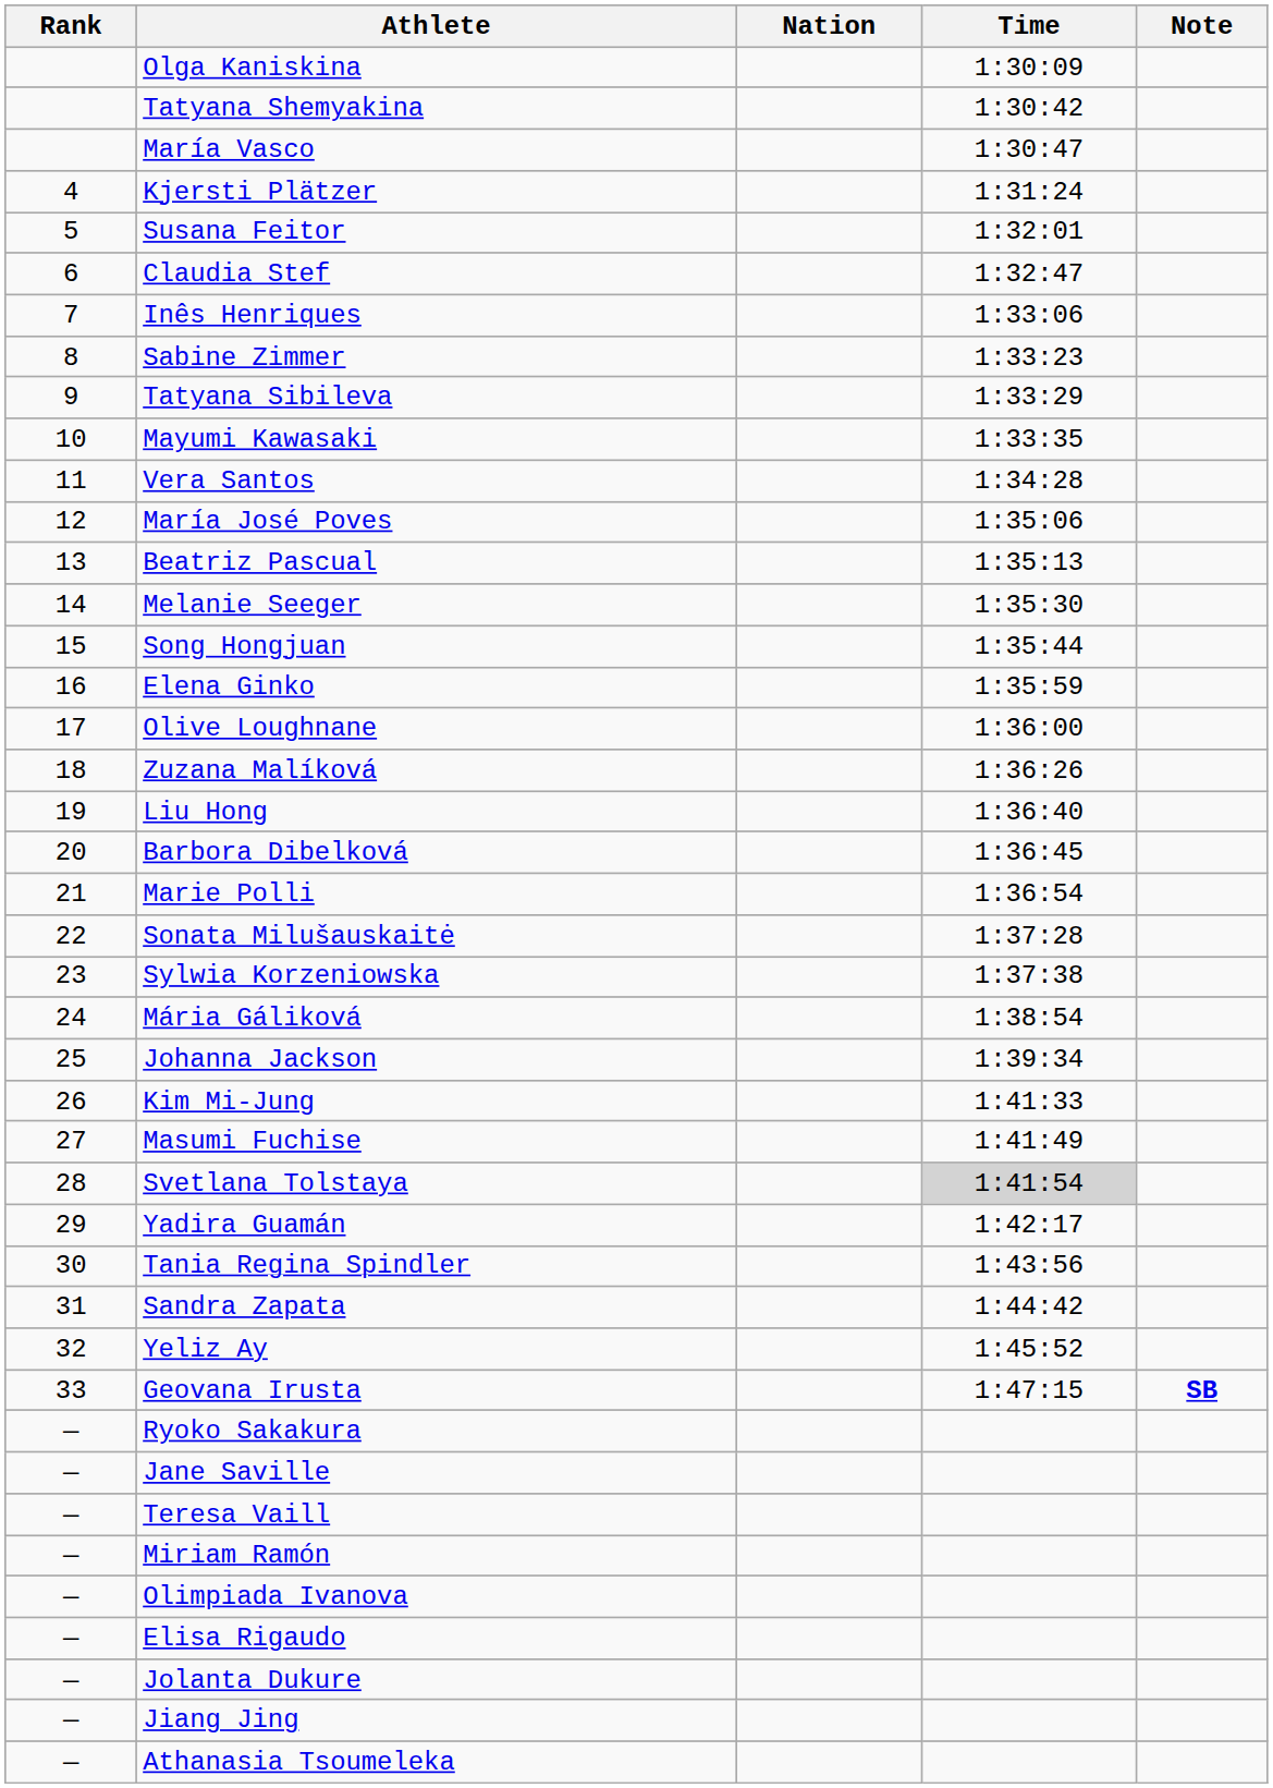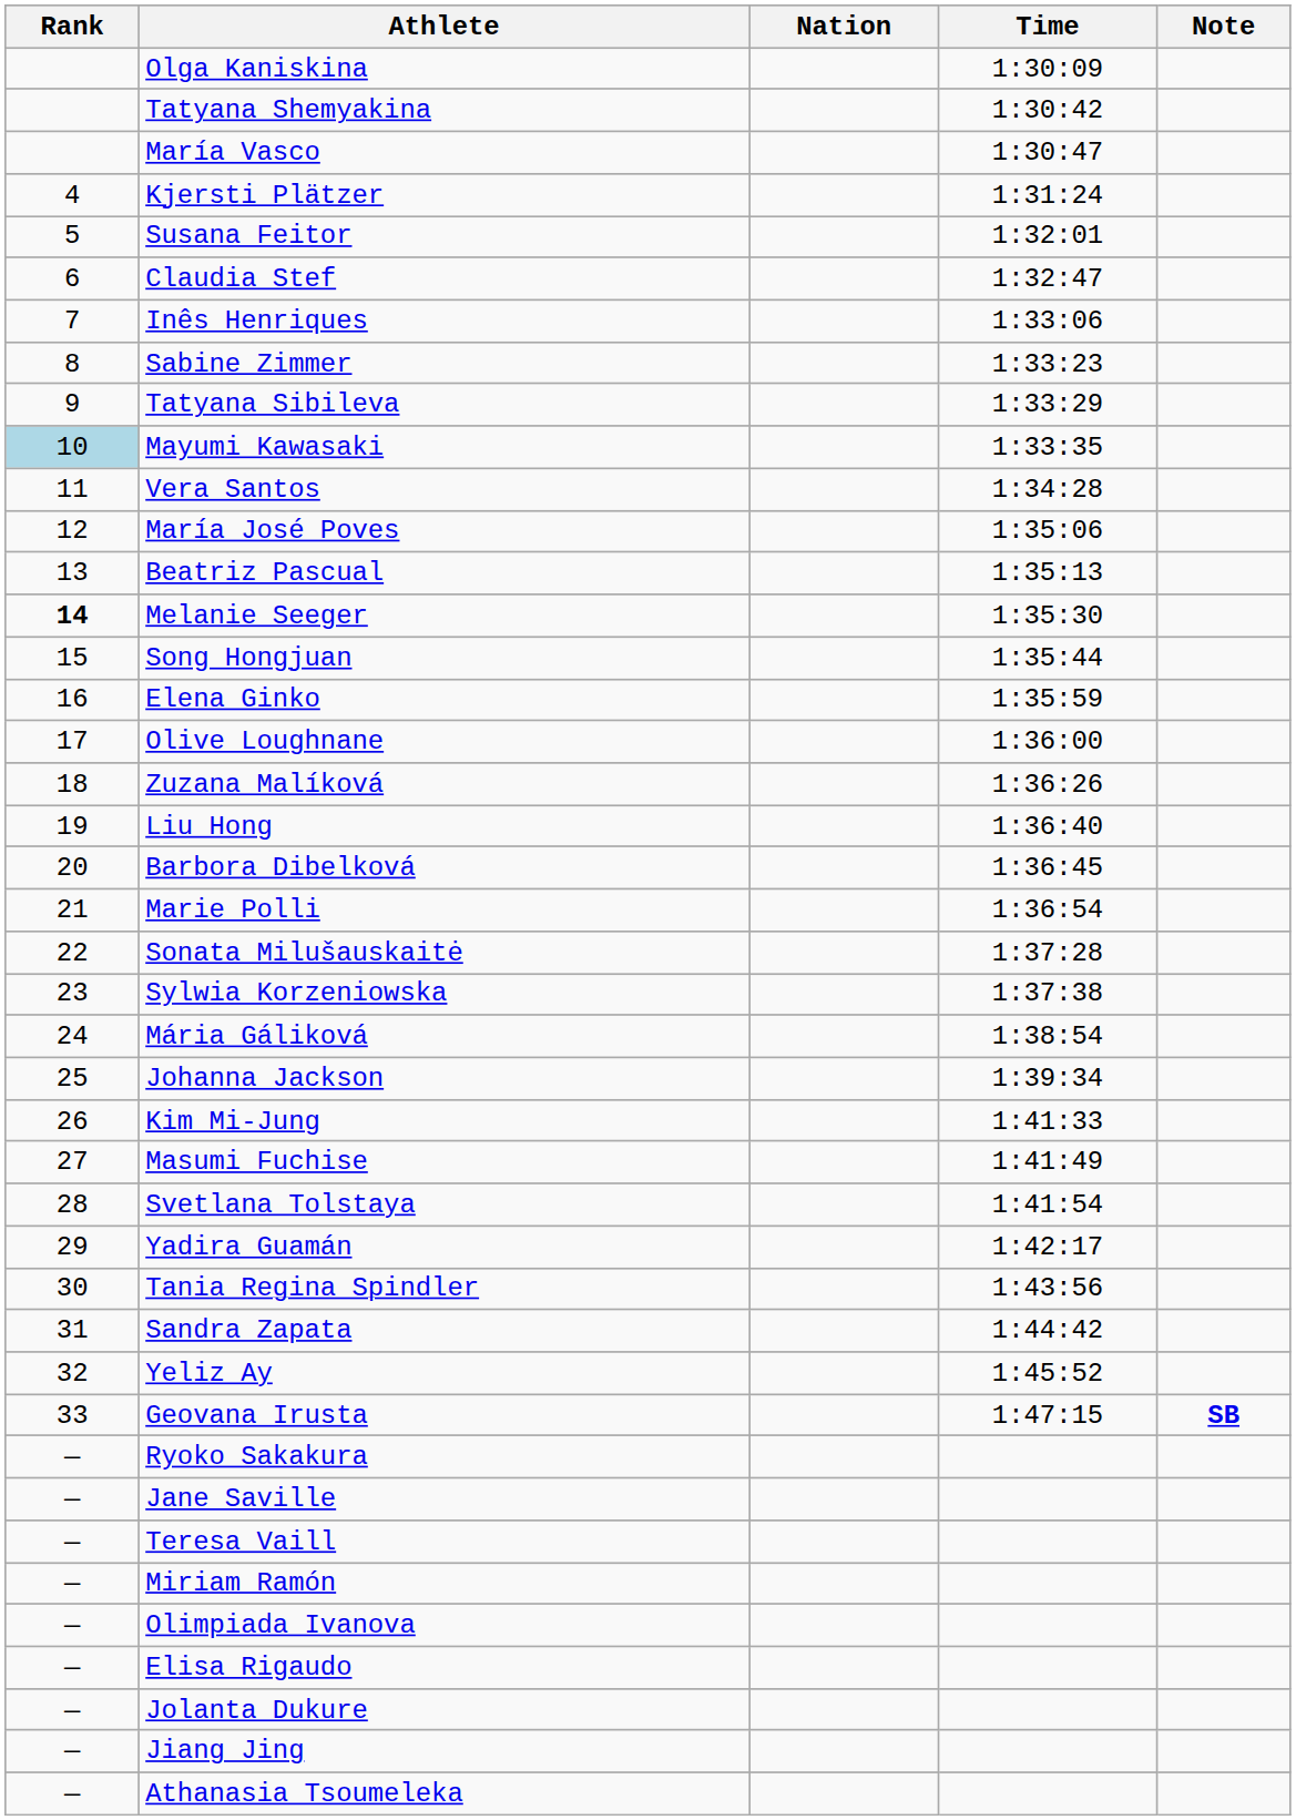Mayumi Kawasaki | Rank: no background -> lightblue background
Melanie Seeger | Rank: normal -> bold
Svetlana Tolstaya | Time: lightgrey background -> no background
